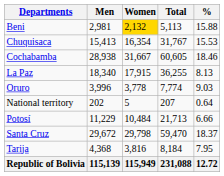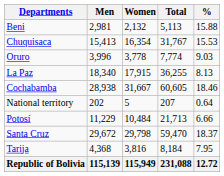Beni | Women: gold background -> no background
rows swapped: Cochabamba <-> Oruro
